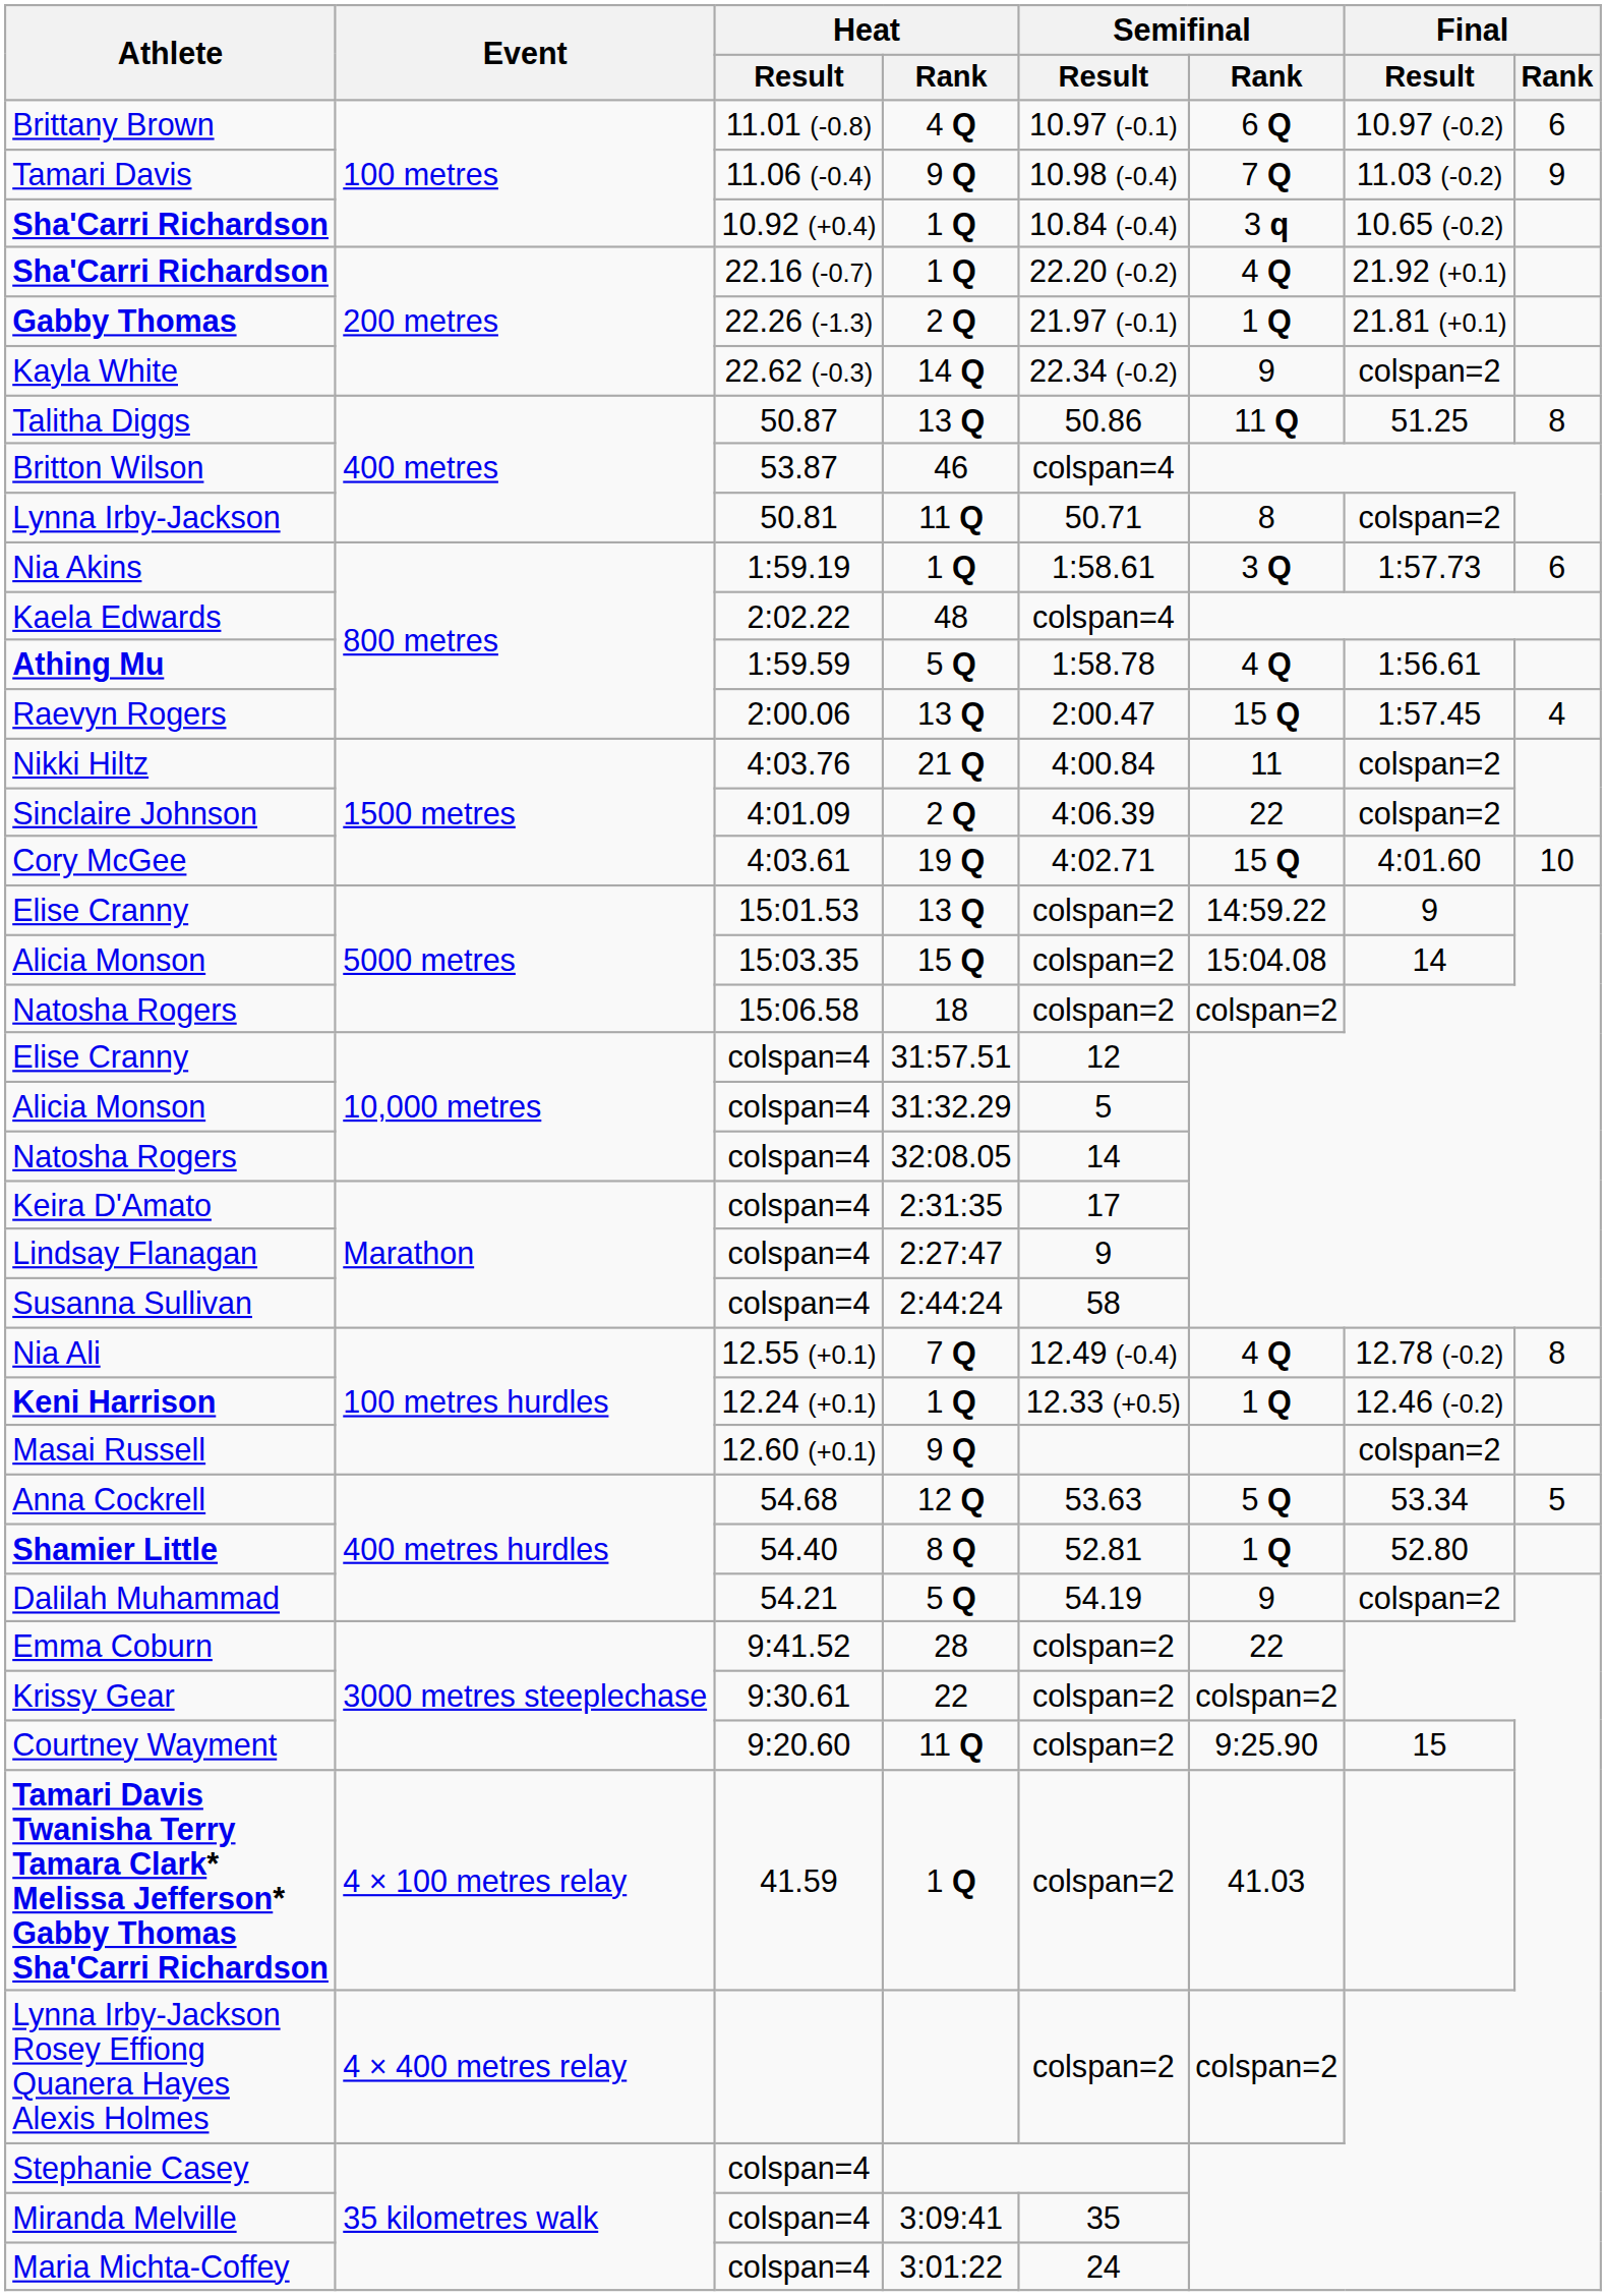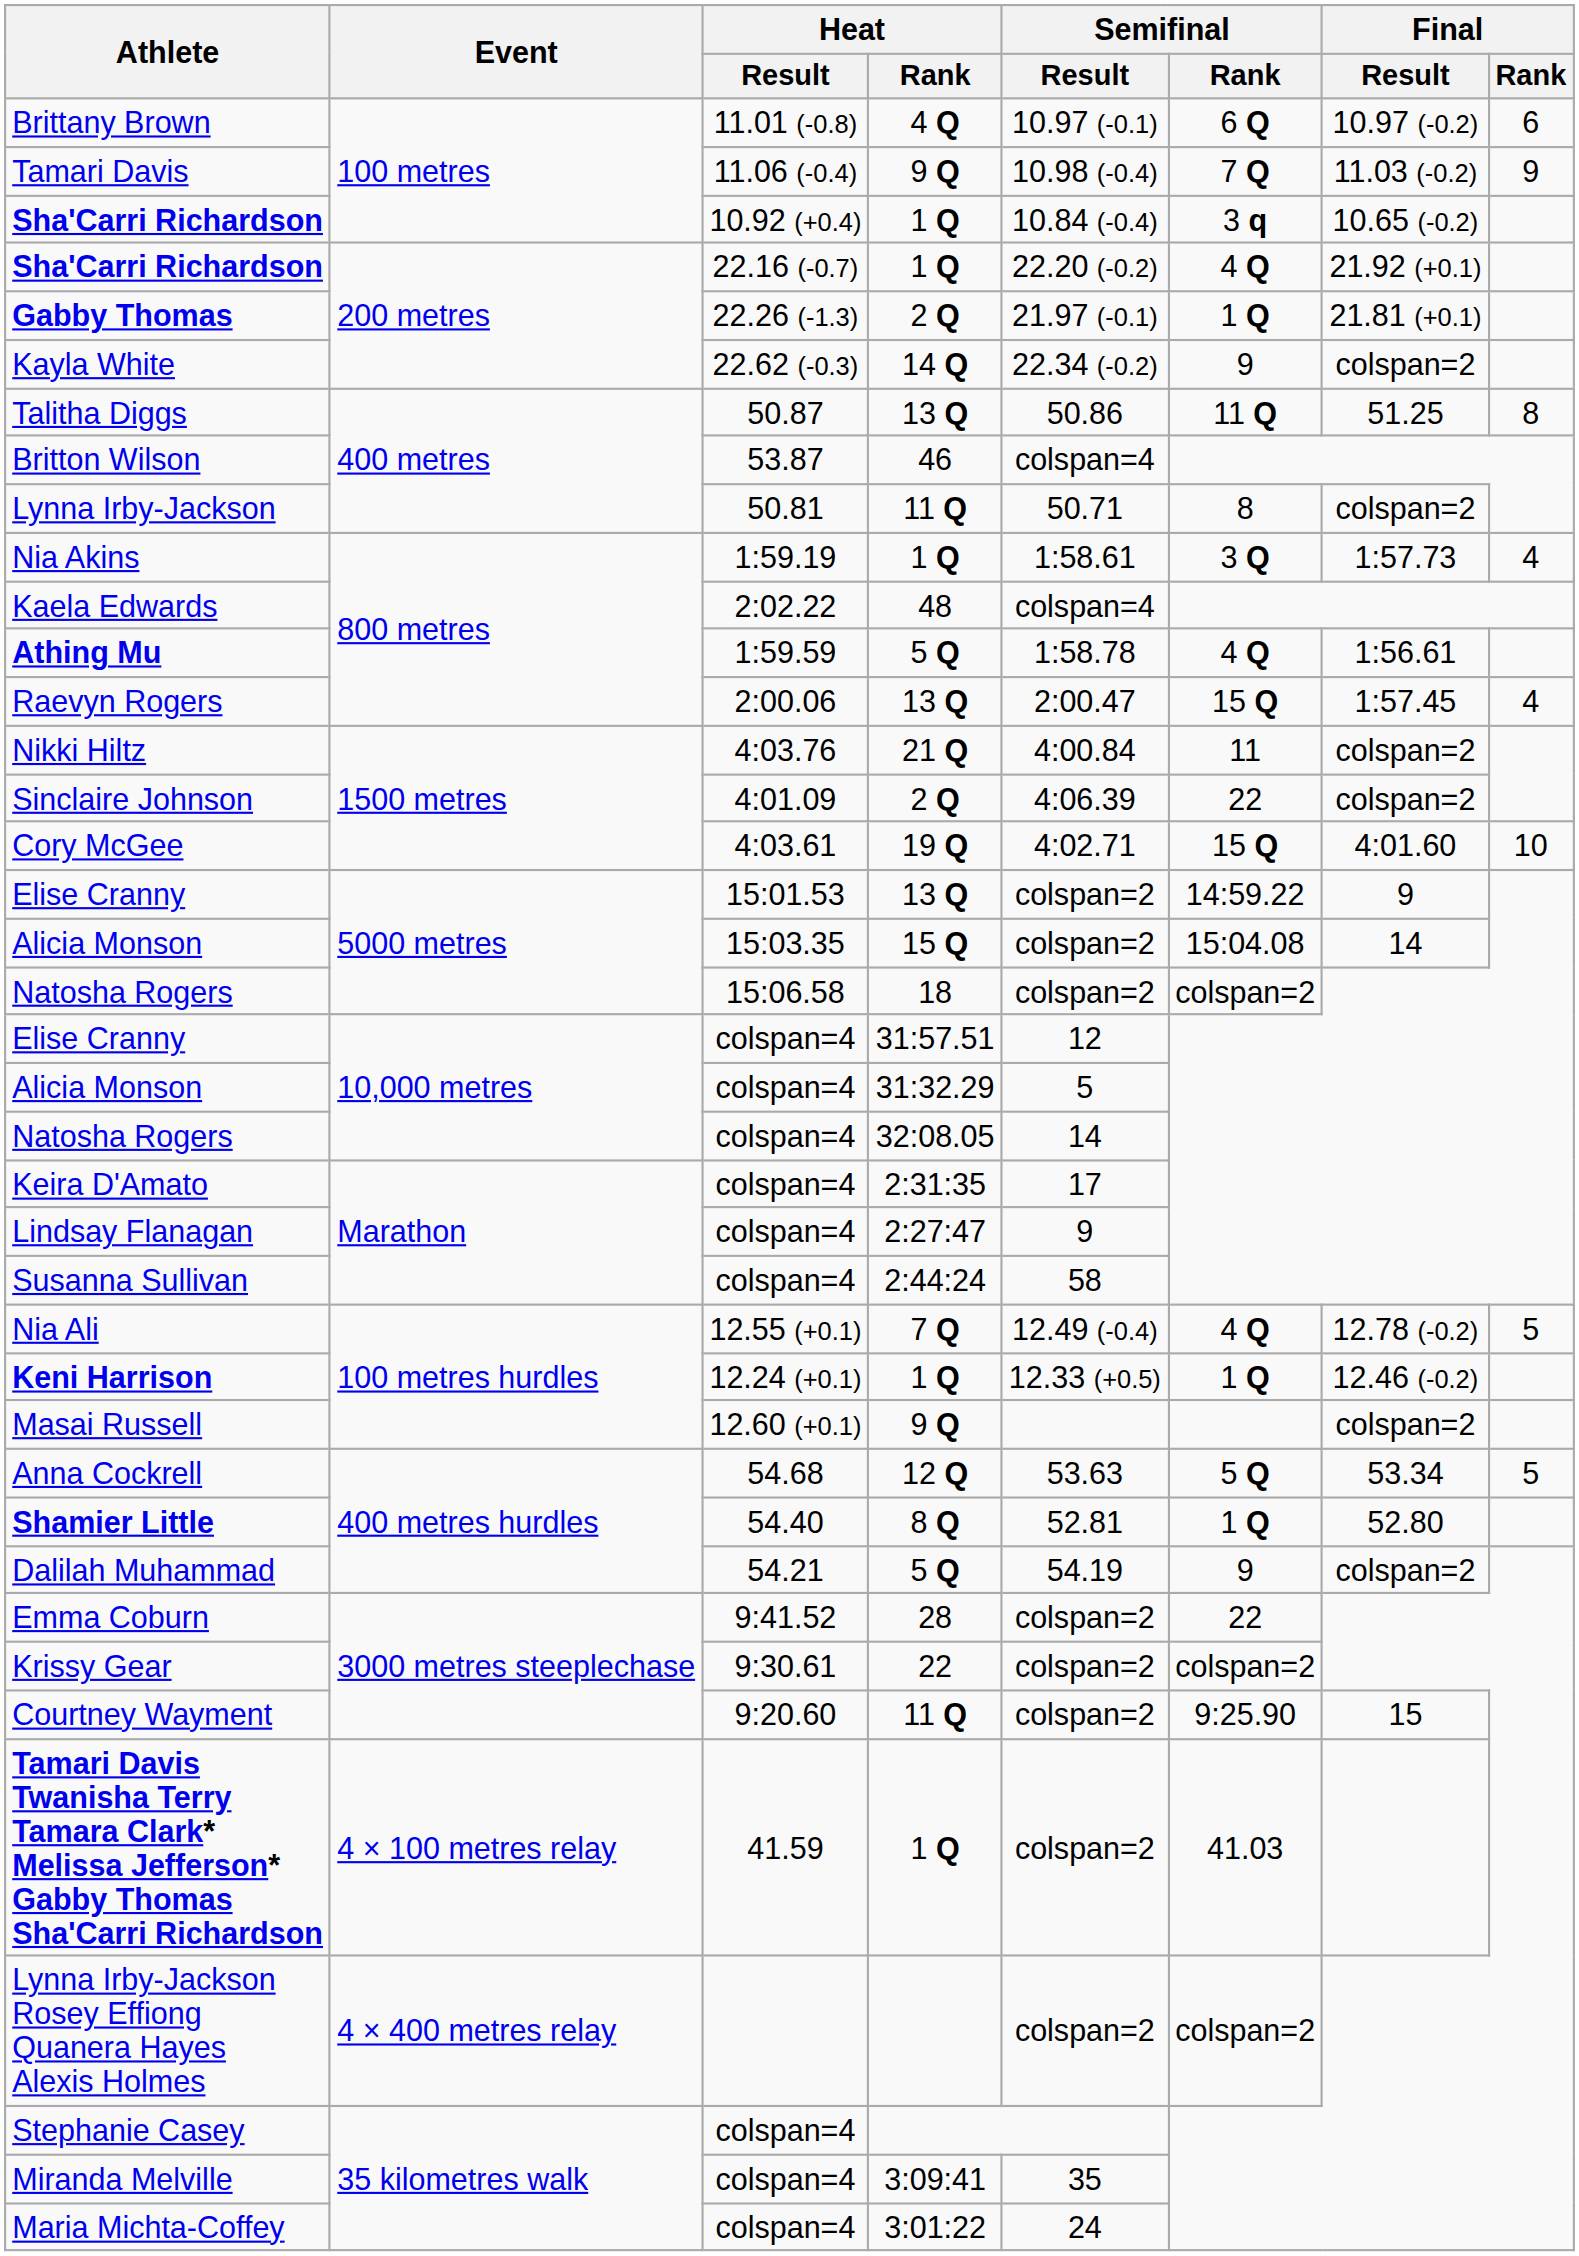Nia Akins | Final / Rank: 6 -> 4
Nia Ali | Final / Rank: 8 -> 5
